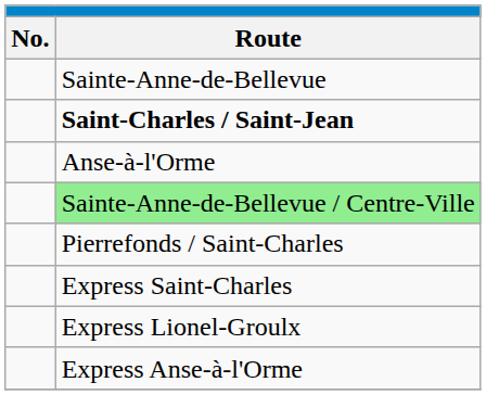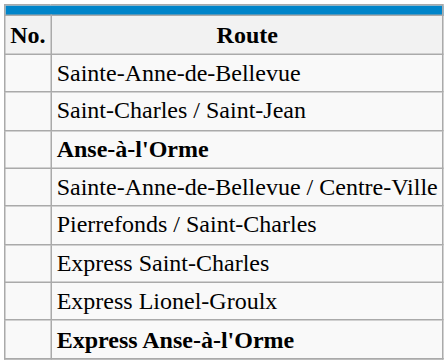Saint-Charles / Saint-Jean | Route: bold -> normal
Anse-à-l'Orme | Route: normal -> bold
Sainte-Anne-de-Bellevue / Centre-Ville | Route: lightgreen background -> no background
Express Anse-à-l'Orme | Route: normal -> bold
